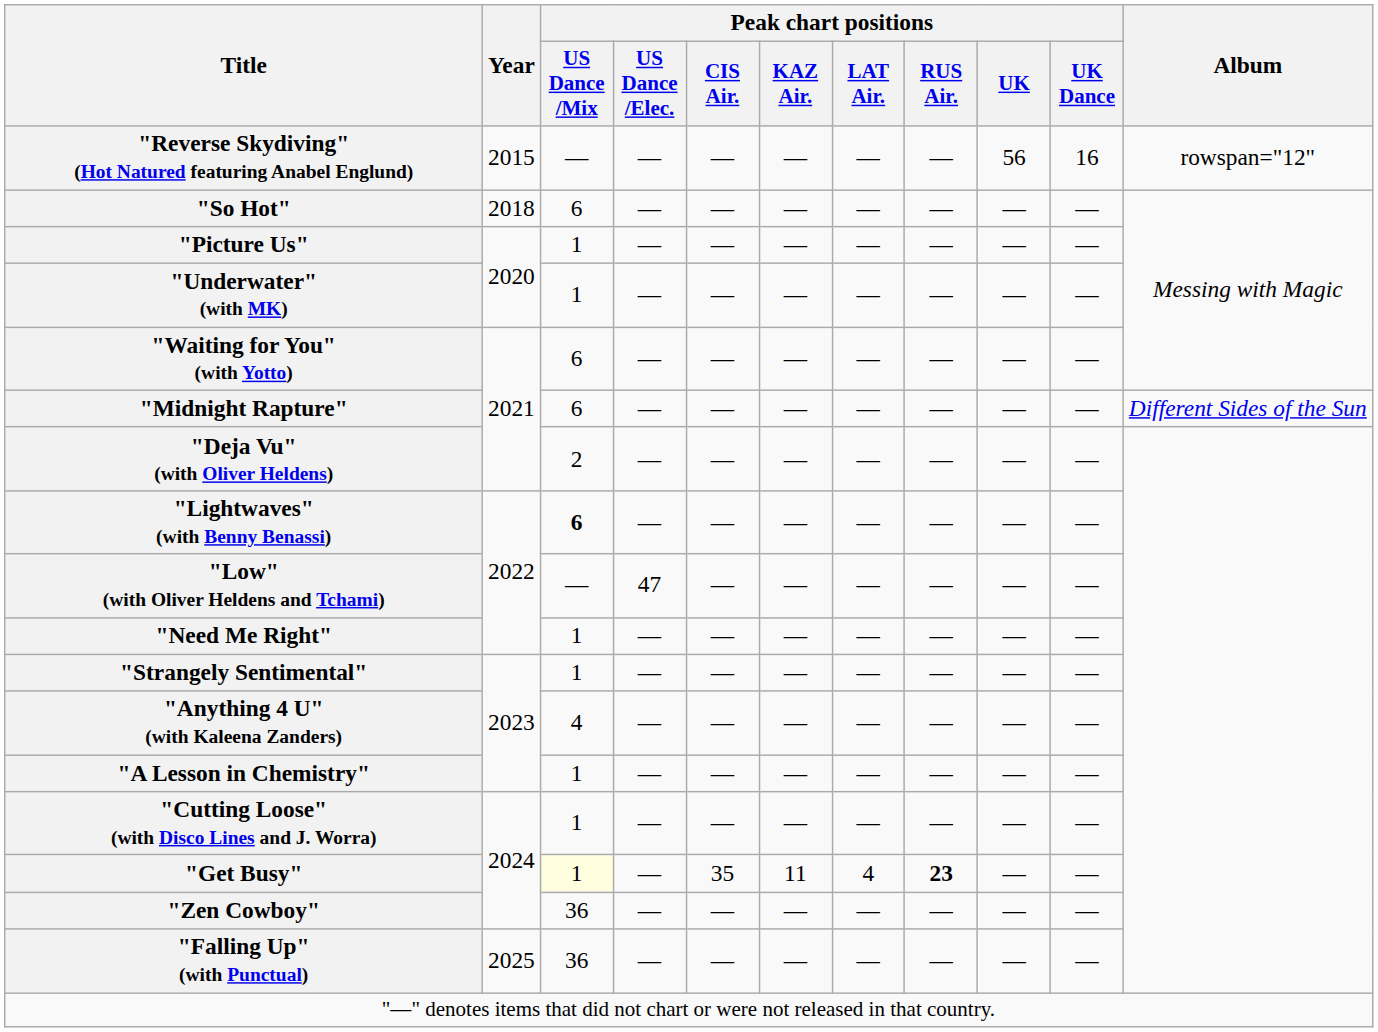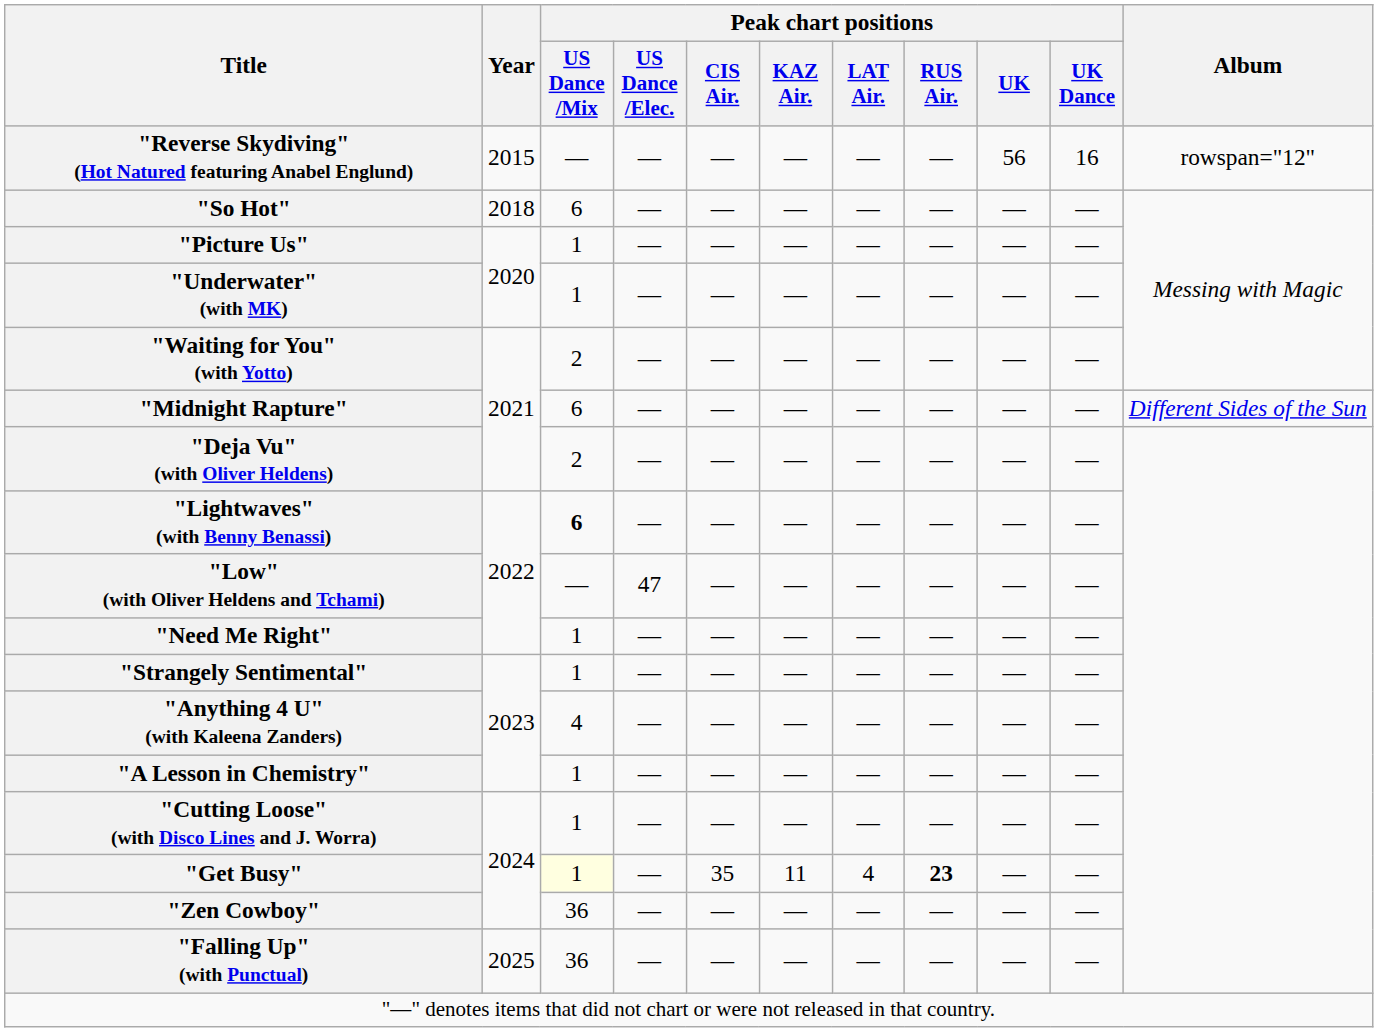"Waiting for You" (with Yotto) | Peak chart positions / US Dance /Mix: 6 -> 2
